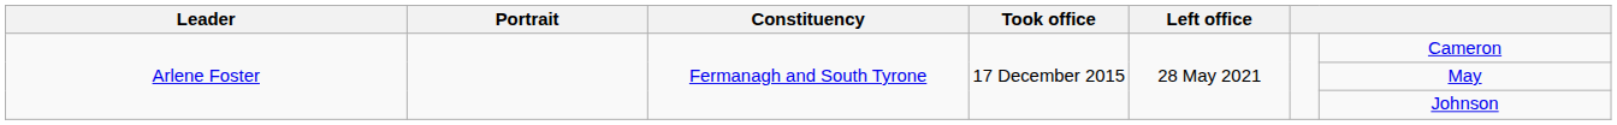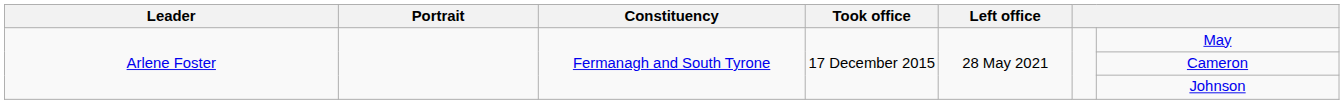row 2 | column 7: Cameron -> May
row 3 | column 7: May -> Cameron
